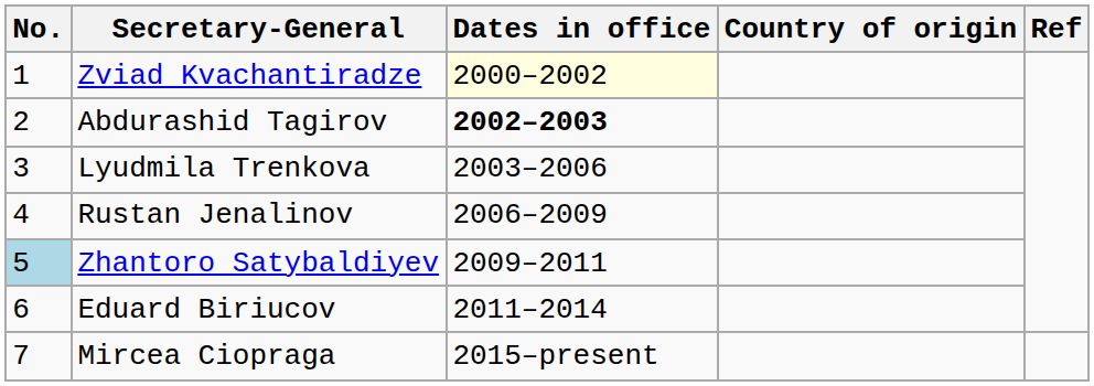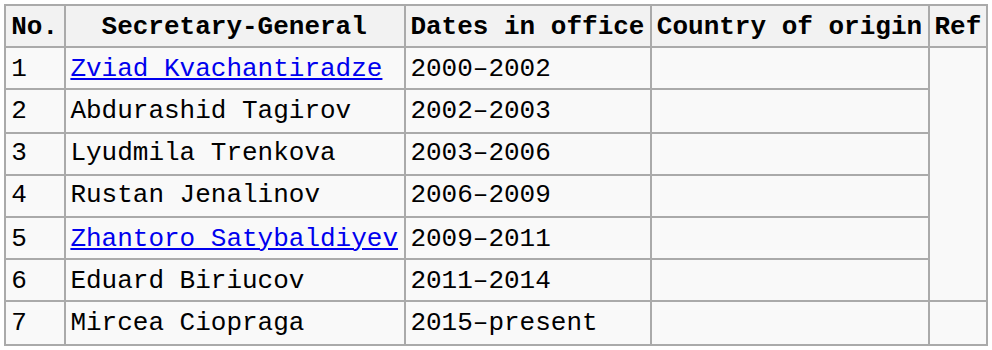Zviad Kvachantiradze | Dates in office: lightyellow background -> no background
Abdurashid Tagirov | Dates in office: bold -> normal
Zhantoro Satybaldiyev | No.: lightblue background -> no background
